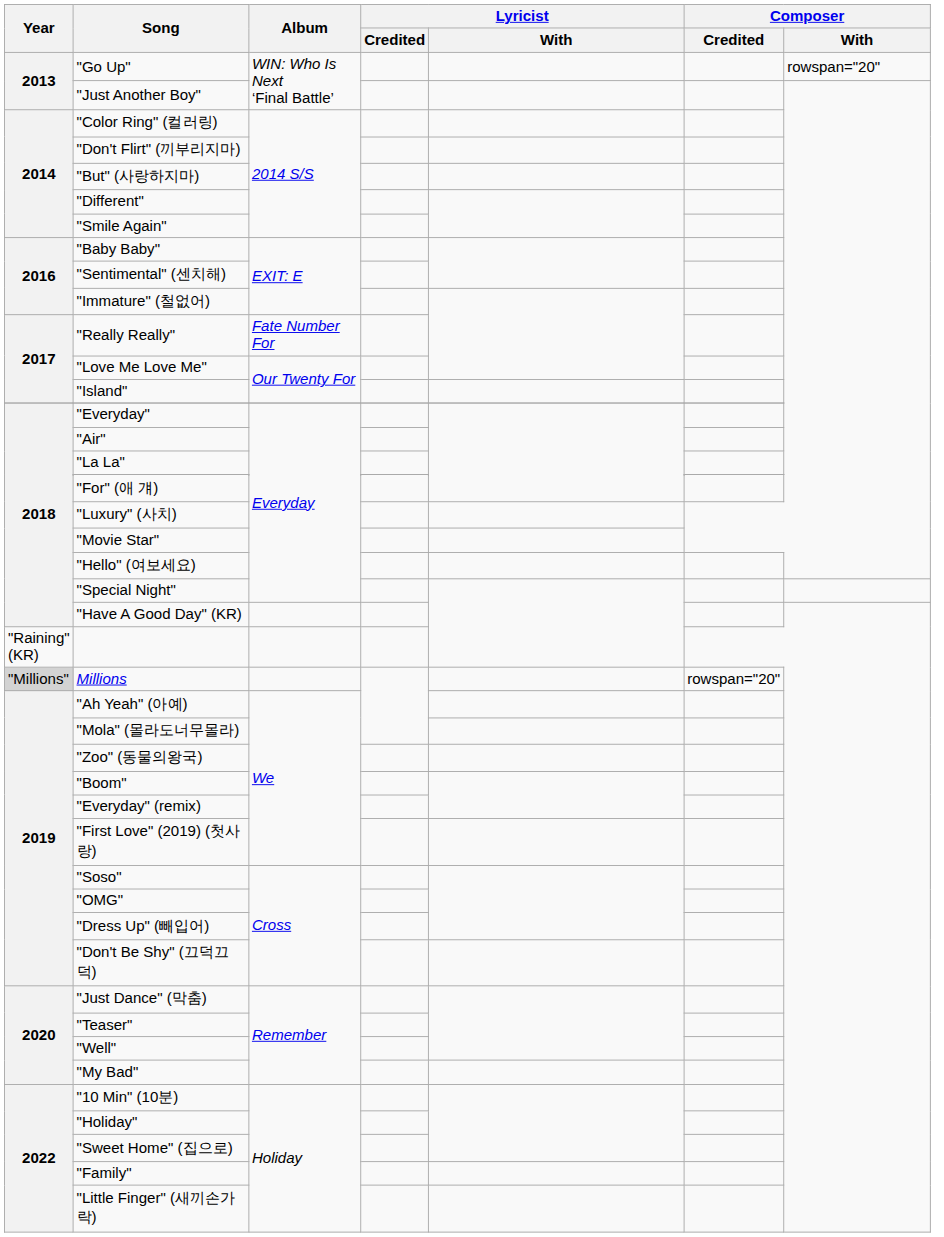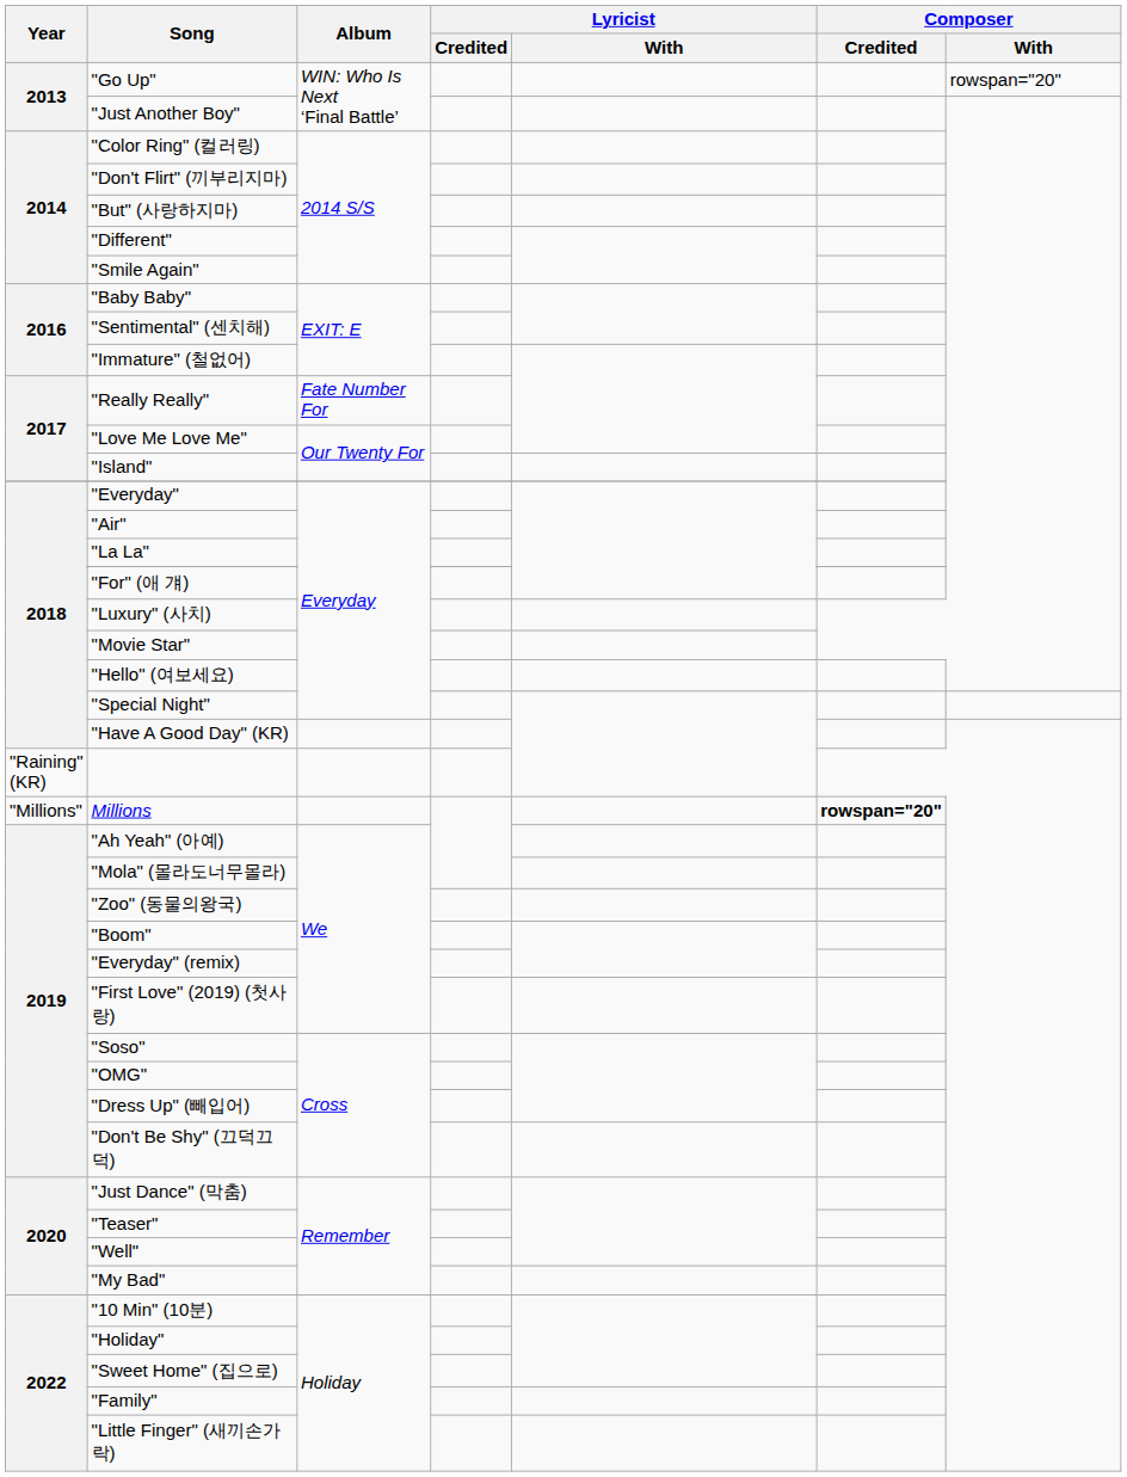Millions | Year: lightgrey background -> no background
Millions | Composer / Credited: normal -> bold
